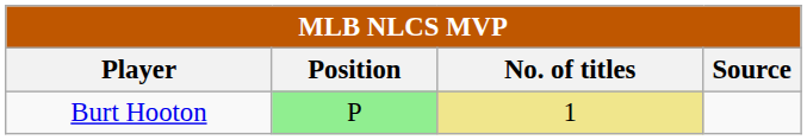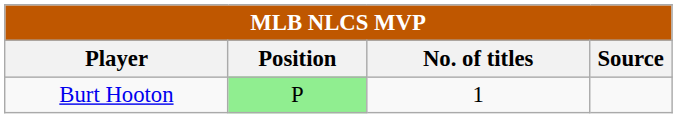Burt Hooton | No. of titles: khaki background -> no background
